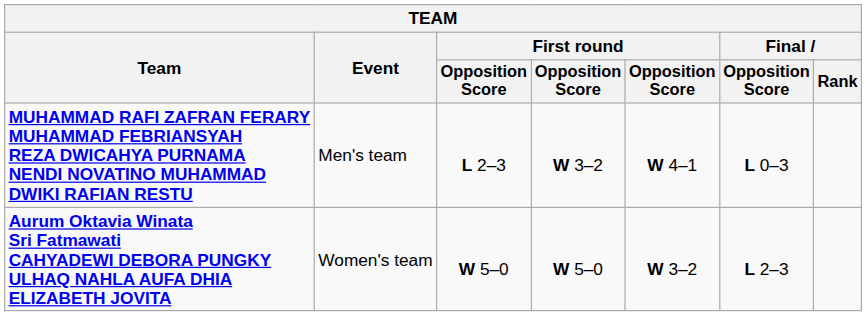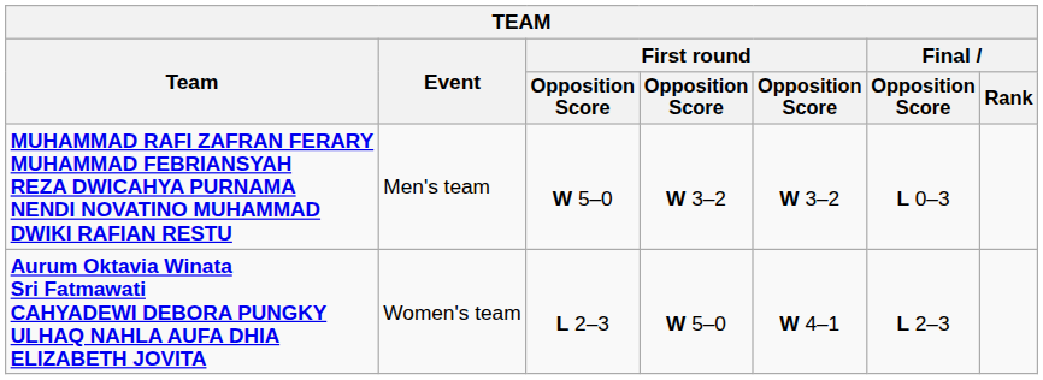row 4 | column 3: L 2–3 -> W 5–0
row 4 | column 5: W 4–1 -> W 3–2
row 5 | column 3: W 5–0 -> L 2–3
row 5 | column 5: W 3–2 -> W 4–1
